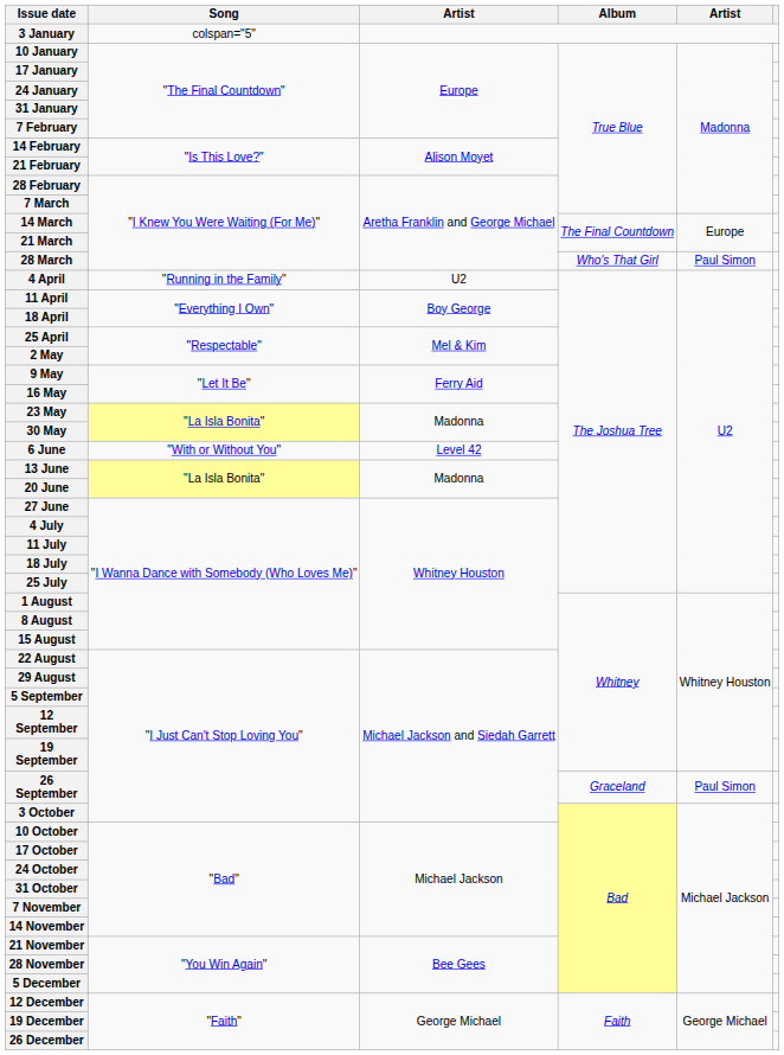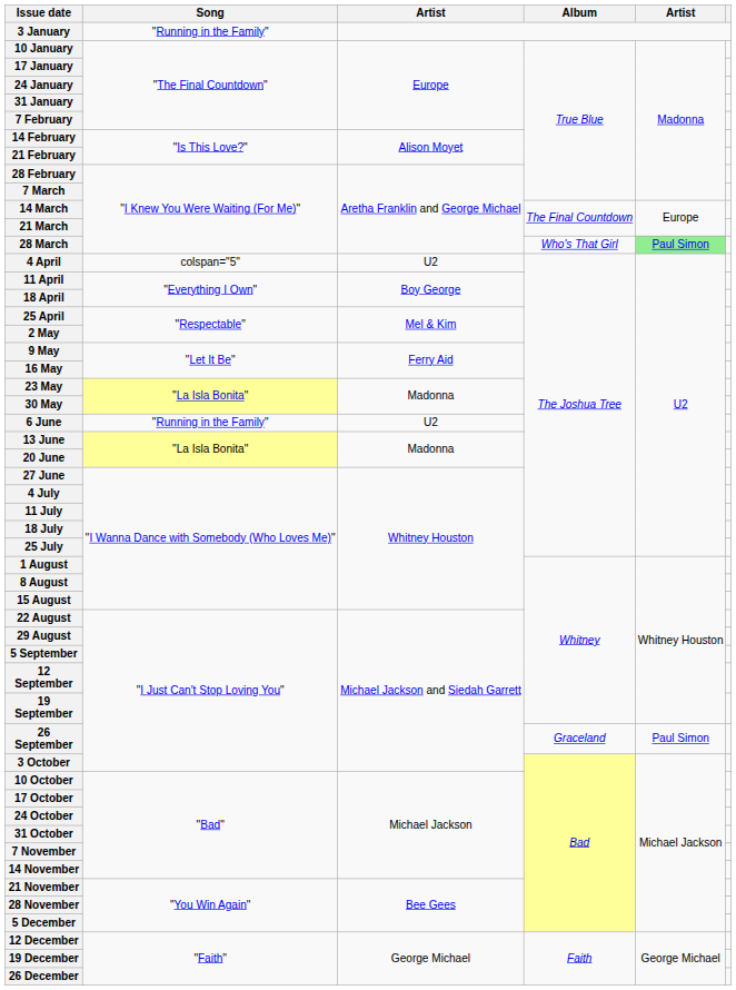3 January | Song: colspan="5" -> "Running in the Family"
28 March | column 5: no background -> lightgreen background
4 April | Song: "Running in the Family" -> colspan="5"
6 June | Song: "With or Without You" -> "Running in the Family"
6 June | column 3: Level 42 -> U2
